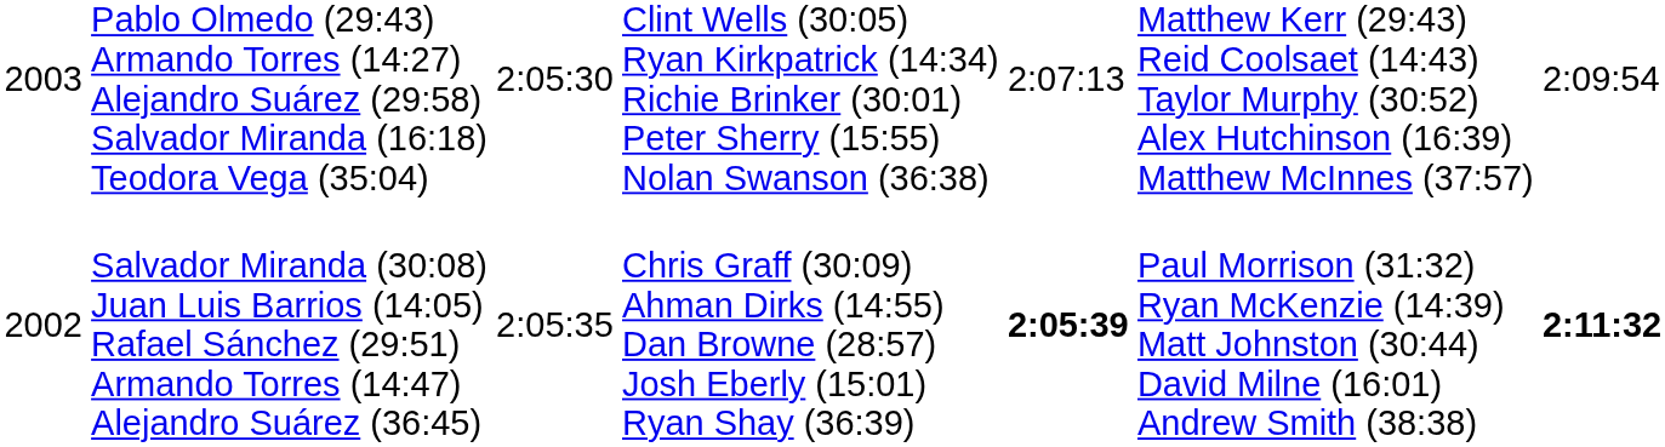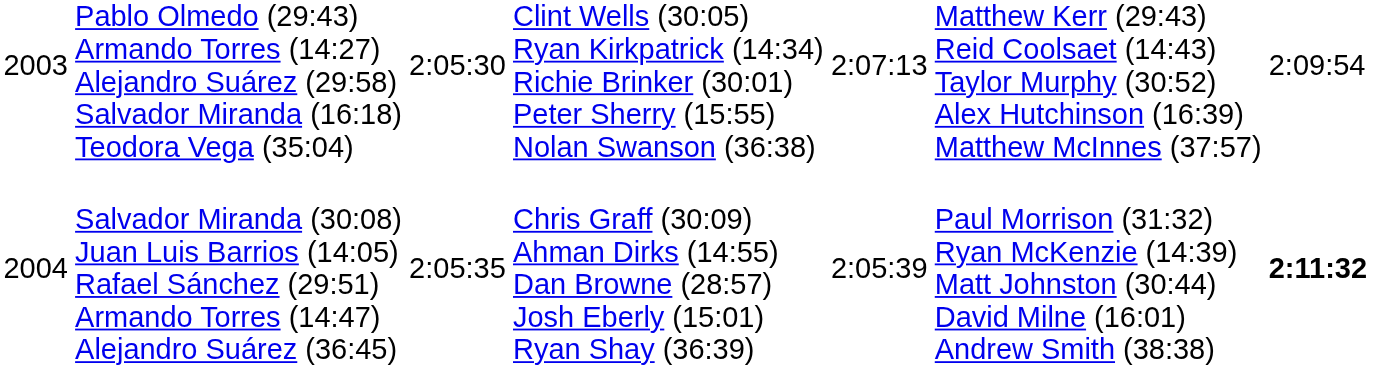row 2 | column 1: 2002 -> 2004
row 2 | column 5: bold -> normal
